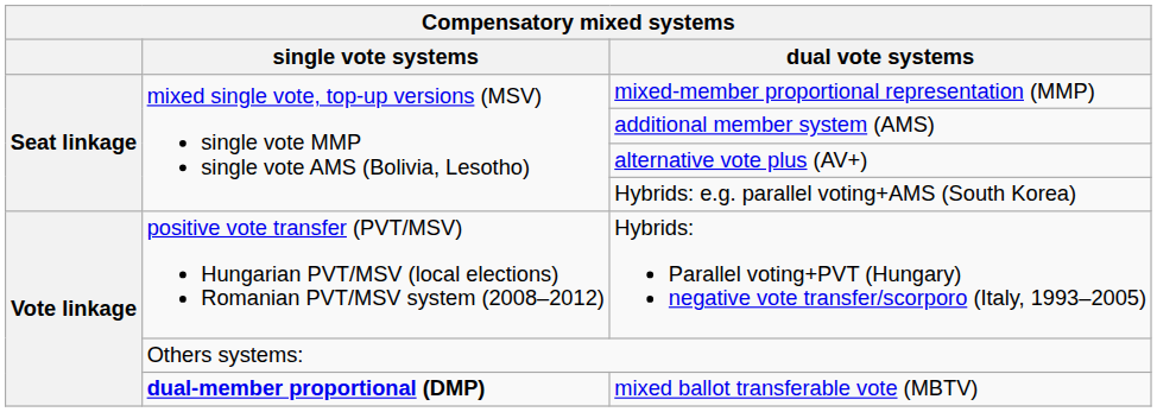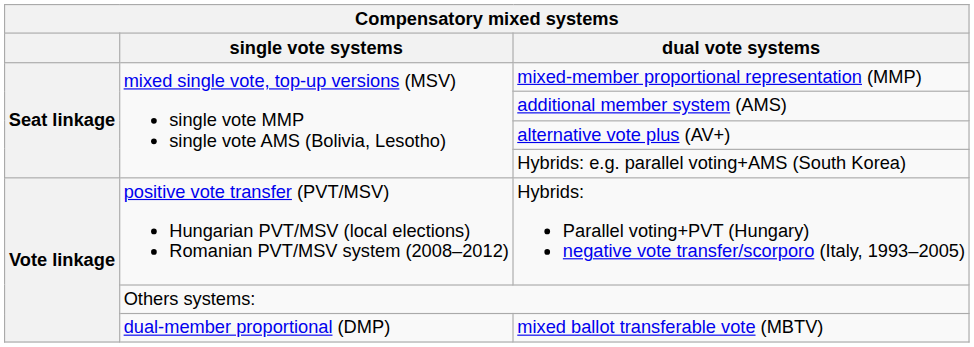mixed ballot transferable vote (MBTV) | single vote systems: bold -> normal
